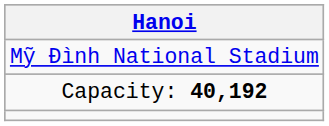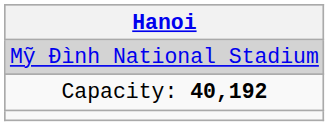row 2 | column 1: no background -> lightgrey background
